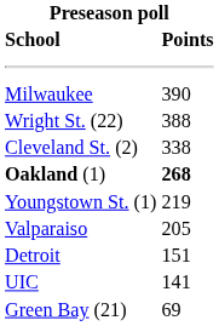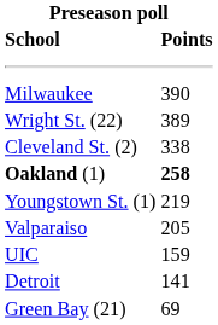row 4 | Points: 388 -> 389
row 6 | Points: 268 -> 258
row 9 | School: Detroit -> UIC
row 9 | Points: 151 -> 159
row 10 | School: UIC -> Detroit
